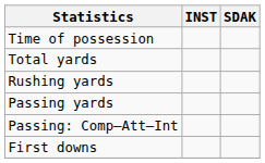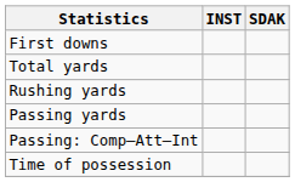rows swapped: First downs <-> Time of possession
